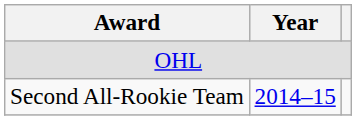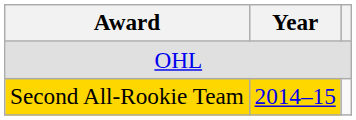Second All-Rookie Team | Award: no background -> gold background
Second All-Rookie Team | Year: no background -> gold background
